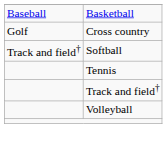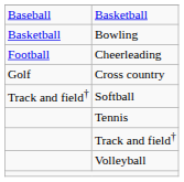+ row: Basketball | Bowling
+ row: Football | Cheerleading
